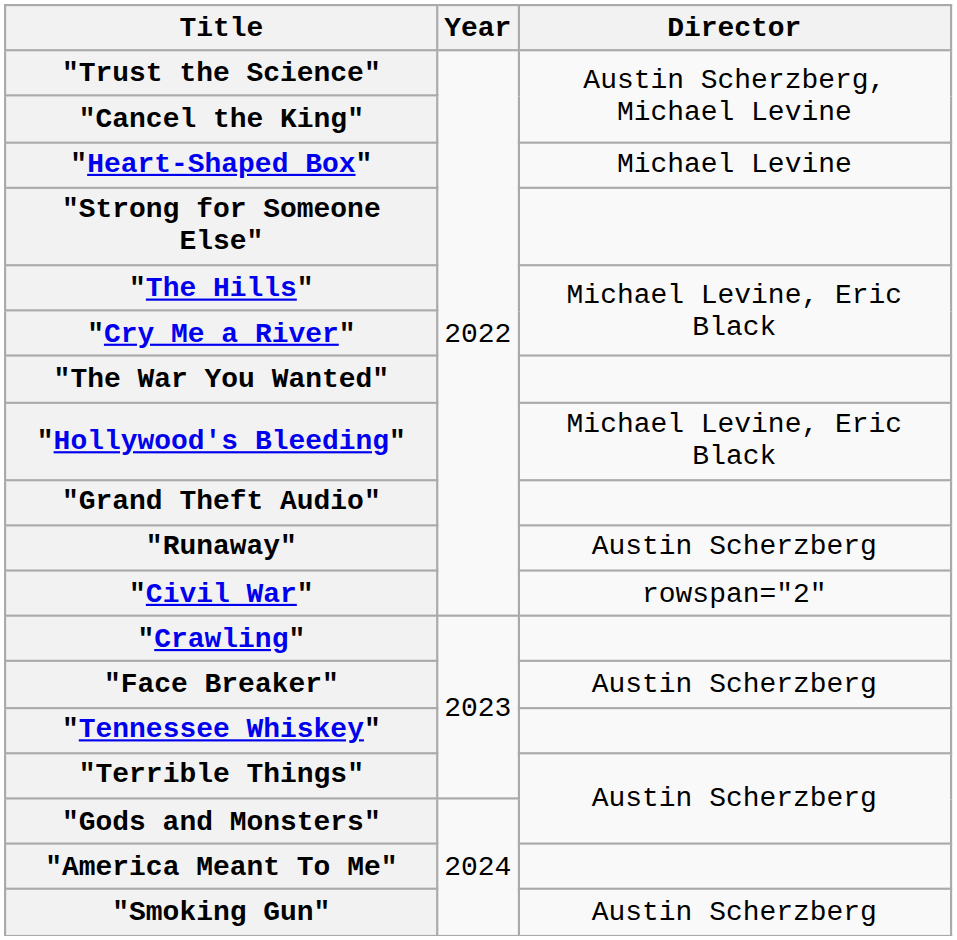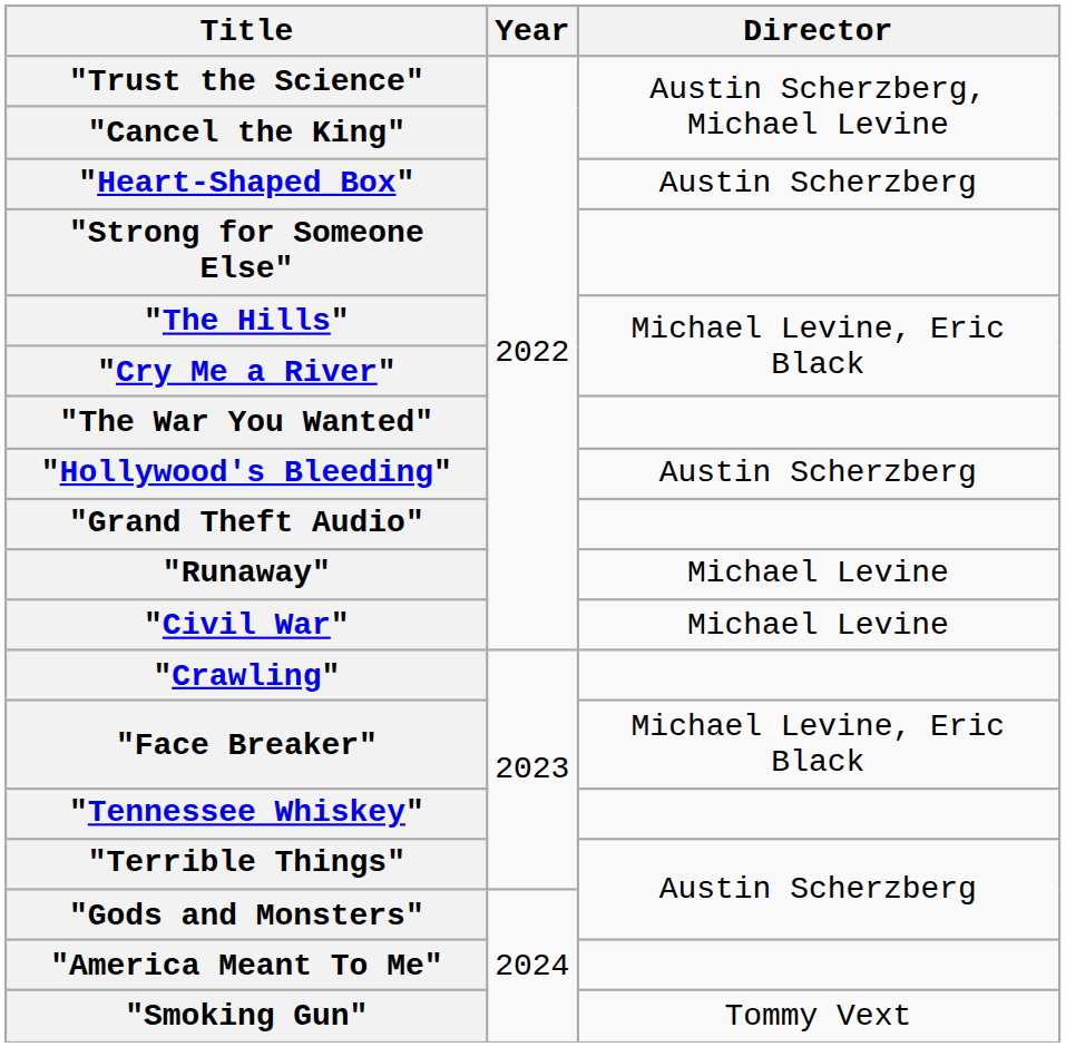"Heart-Shaped Box" | Director: Michael Levine -> Austin Scherzberg
"Hollywood's Bleeding" | Director: Michael Levine, Eric Black -> Austin Scherzberg
"Runaway" | Director: Austin Scherzberg -> Michael Levine
"Civil War" | Director: rowspan="2" -> Michael Levine
"Face Breaker" | Director: Austin Scherzberg -> Michael Levine, Eric Black
"Smoking Gun" | Director: Austin Scherzberg -> Tommy Vext
